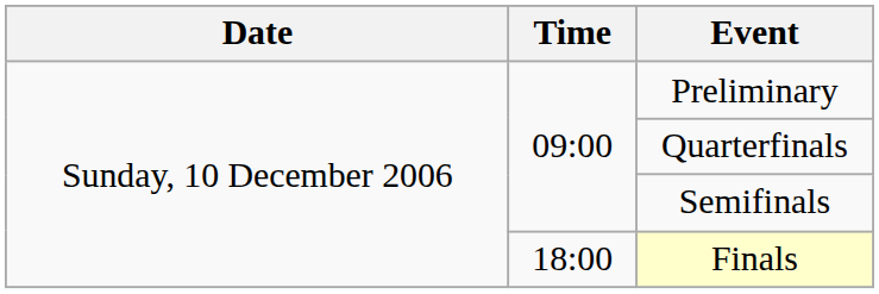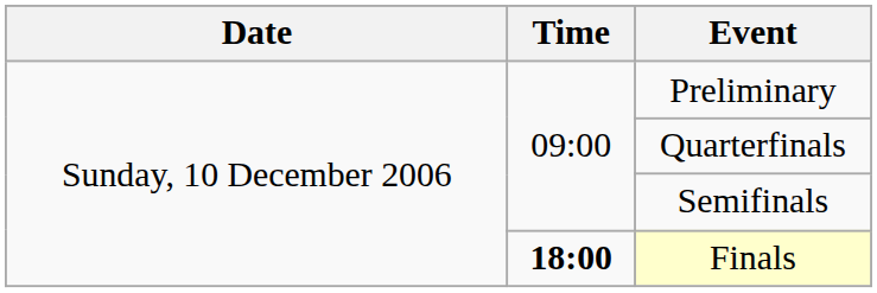Finals | Time: normal -> bold
